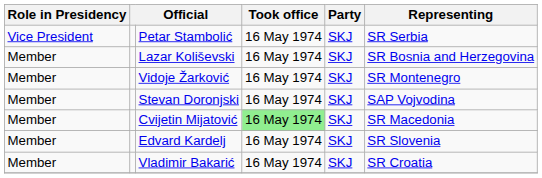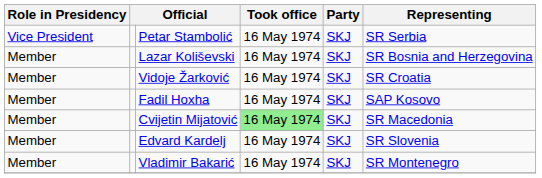Vidoje Žarković | Representing: SR Montenegro -> SR Croatia
- row: Member | Stevan Doronjski | 16 May 1974 | SKJ | SAP Vojvodina
+ row: Member | Fadil Hoxha | 16 May 1974 | SKJ | SAP Kosovo
Vladimir Bakarić | Representing: SR Croatia -> SR Montenegro
